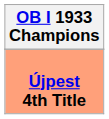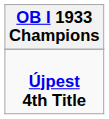row 2 | column 1: lightsalmon background -> no background
